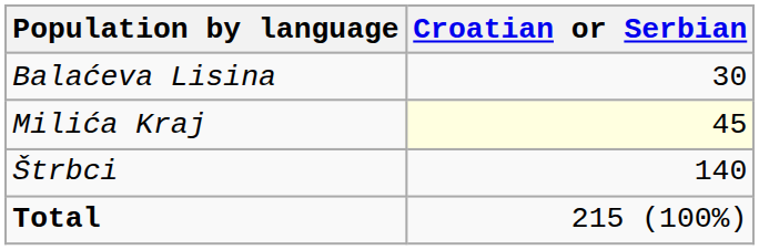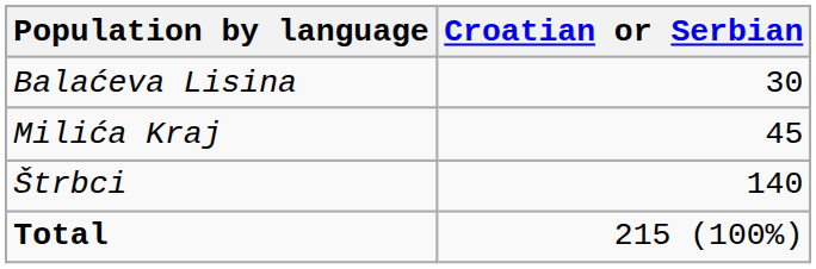Milića Kraj | Croatian or Serbian: lightyellow background -> no background
